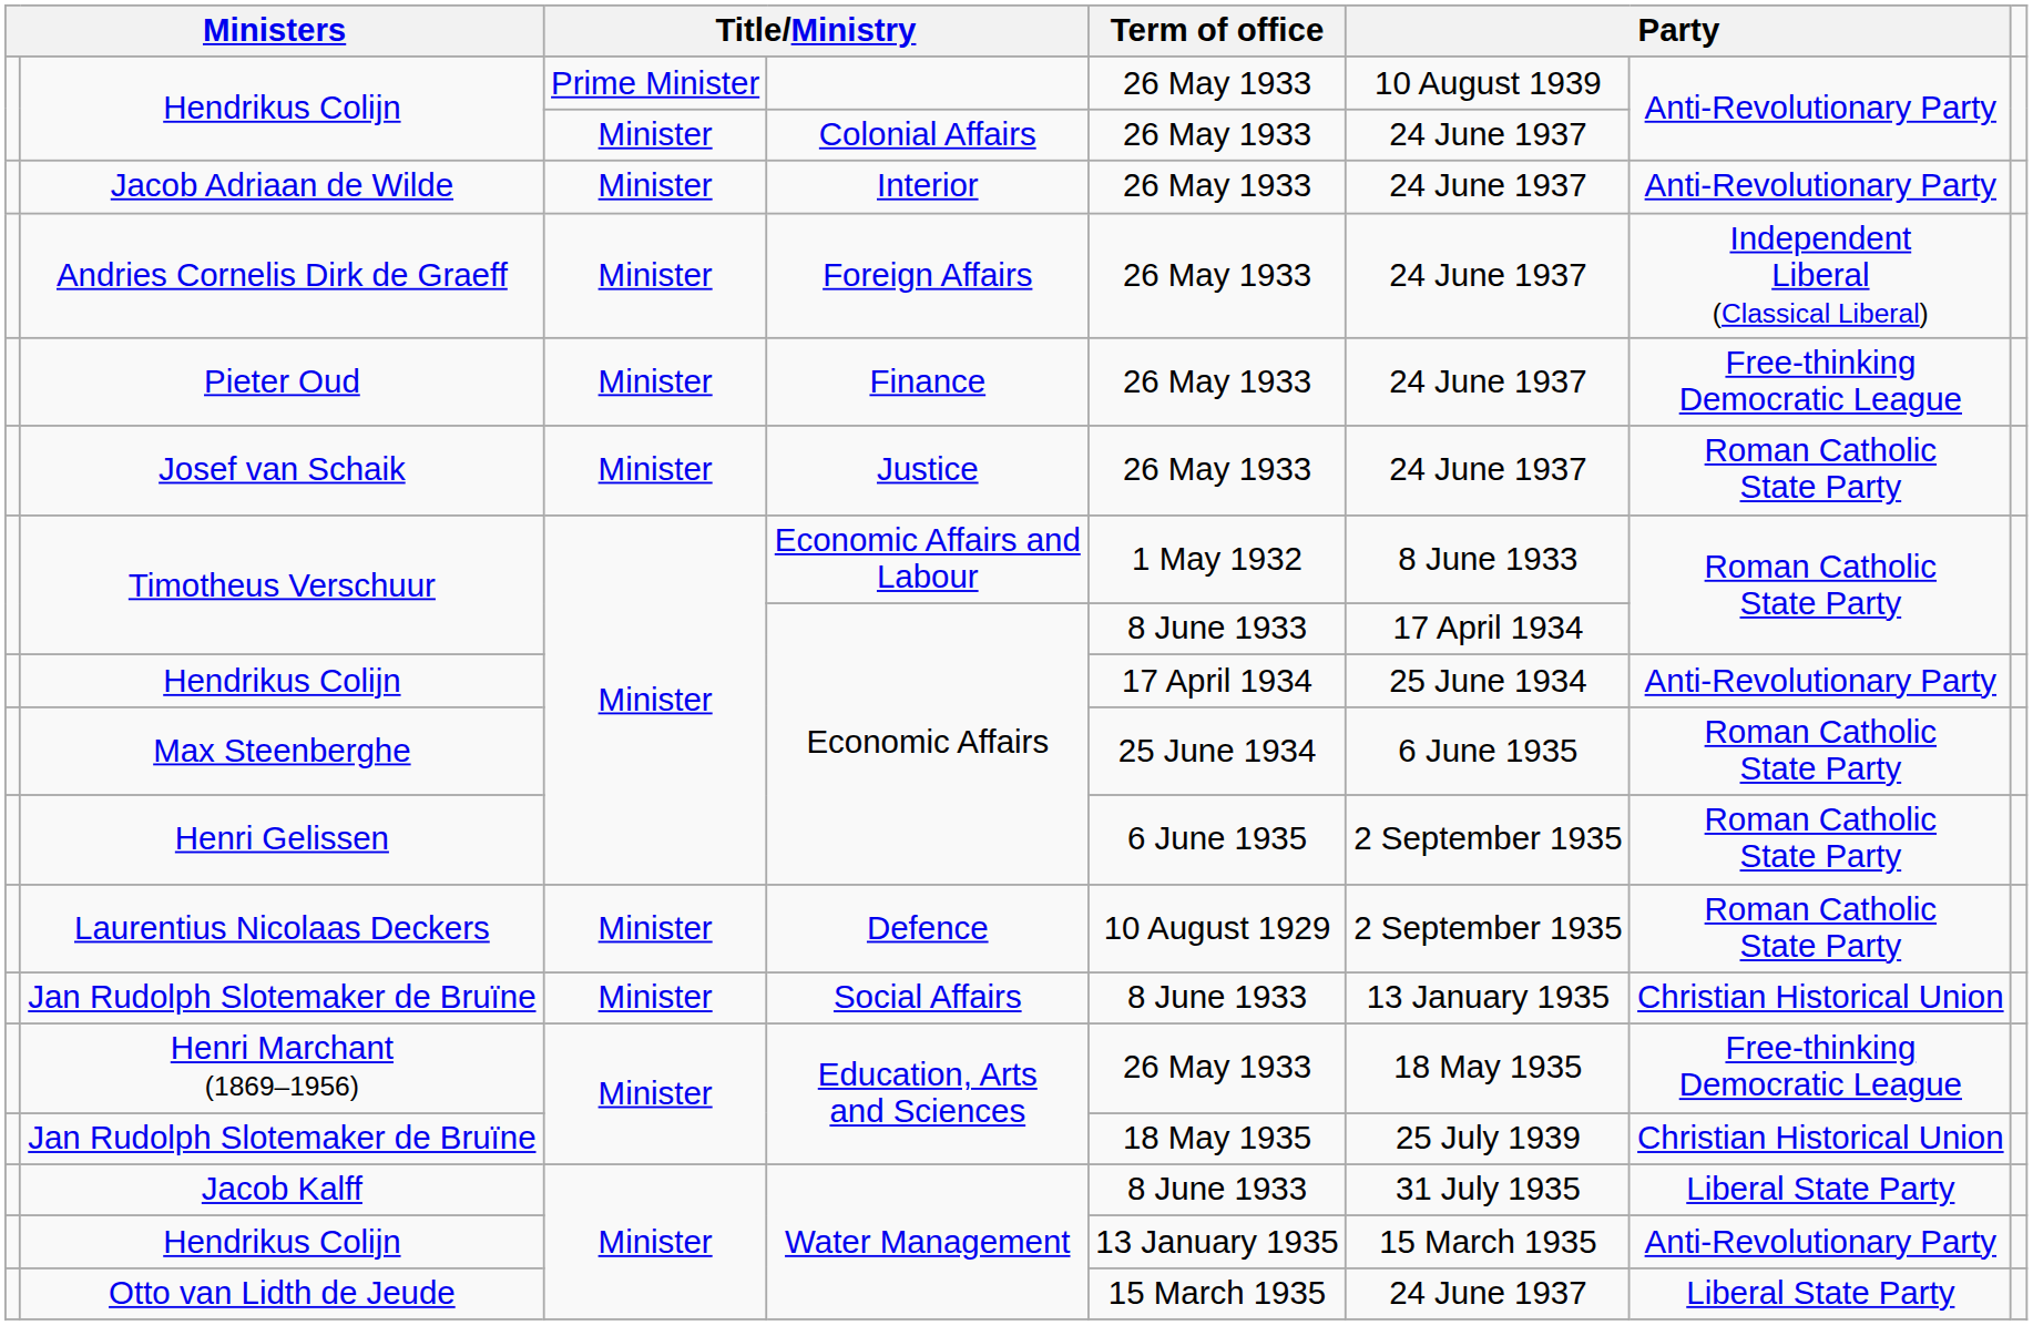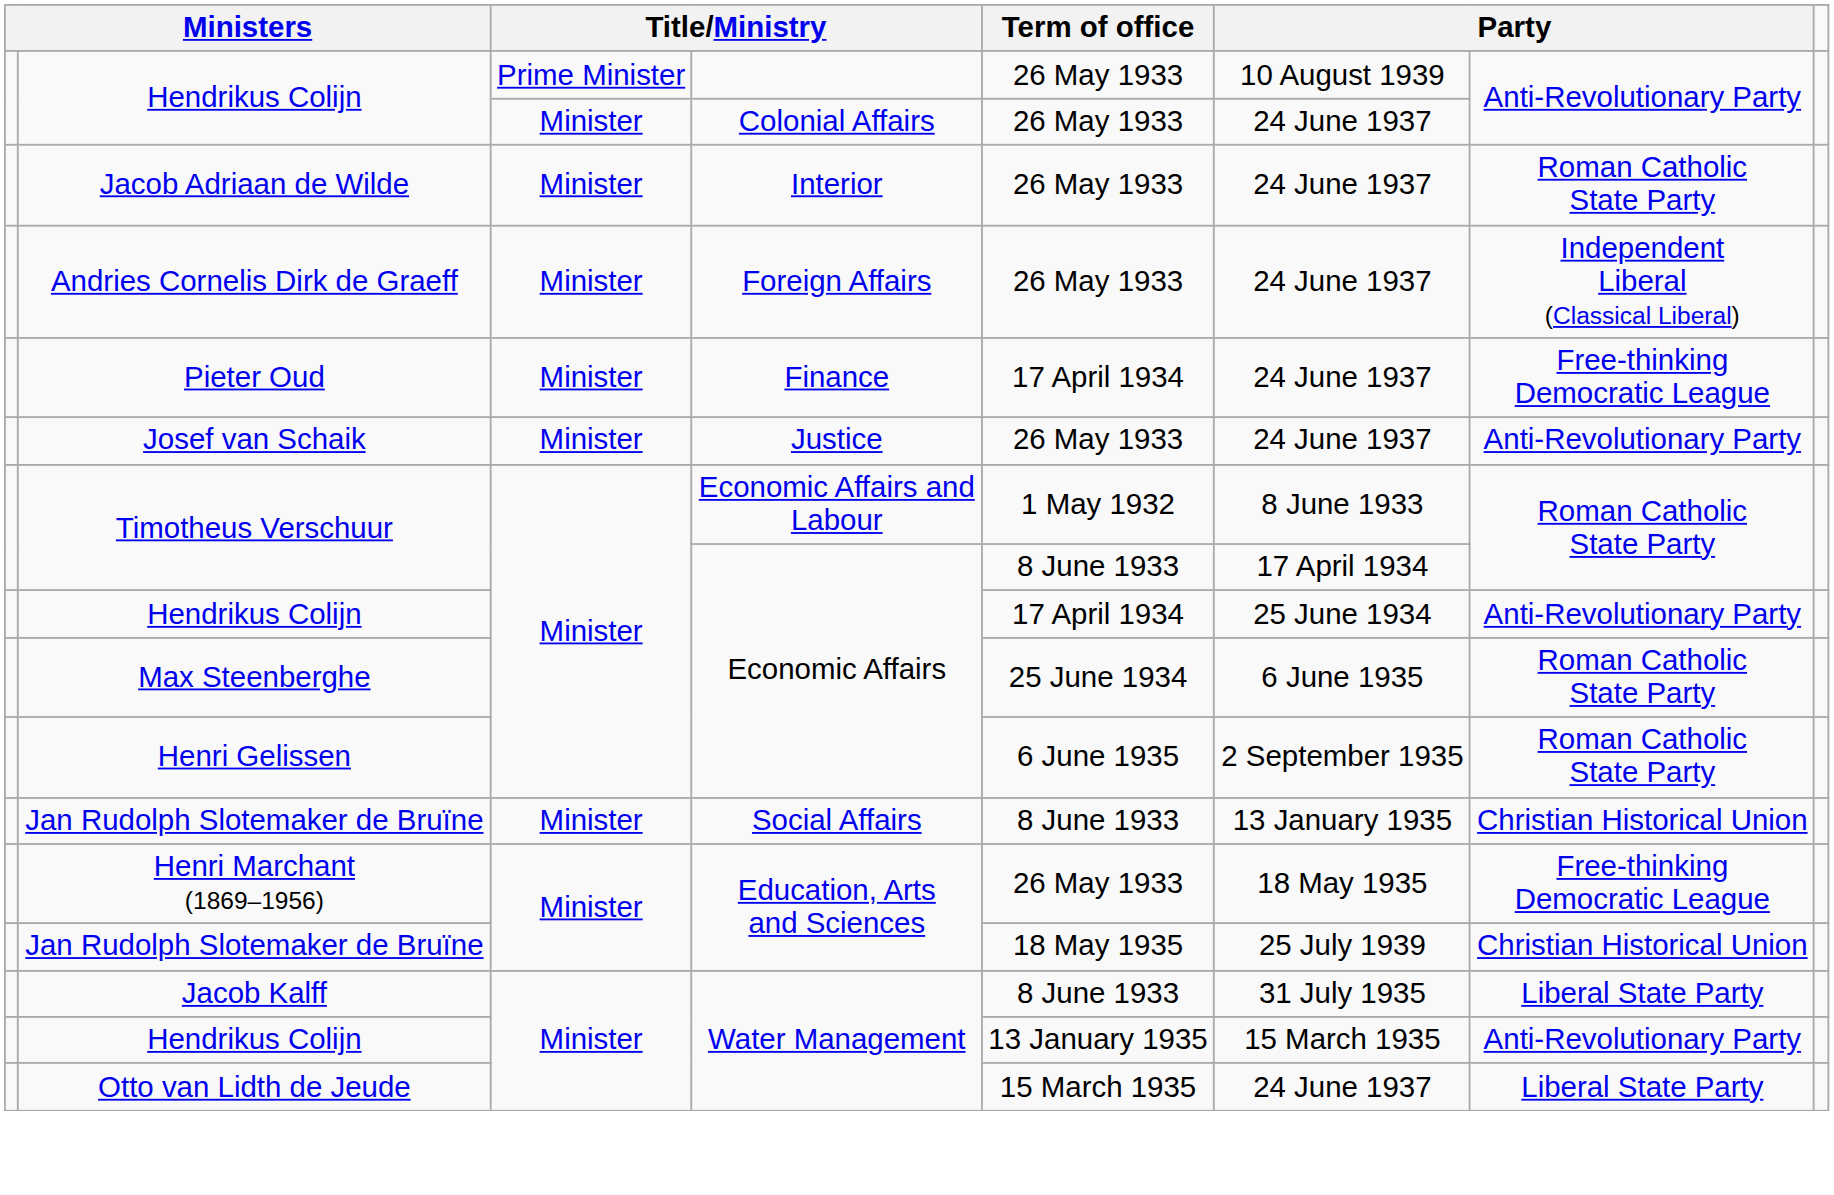Jacob Adriaan de Wilde | column 7: Anti-Revolutionary Party -> Roman Catholic State Party
Pieter Oud | Term of office: 26 May 1933 -> 17 April 1934
Josef van Schaik | column 7: Roman Catholic State Party -> Anti-Revolutionary Party
- row: Laurentius Nicolaas Deckers | Minister | Defence | 10 August 1929 | 2 September 1935 | Roman Catholic State Party
